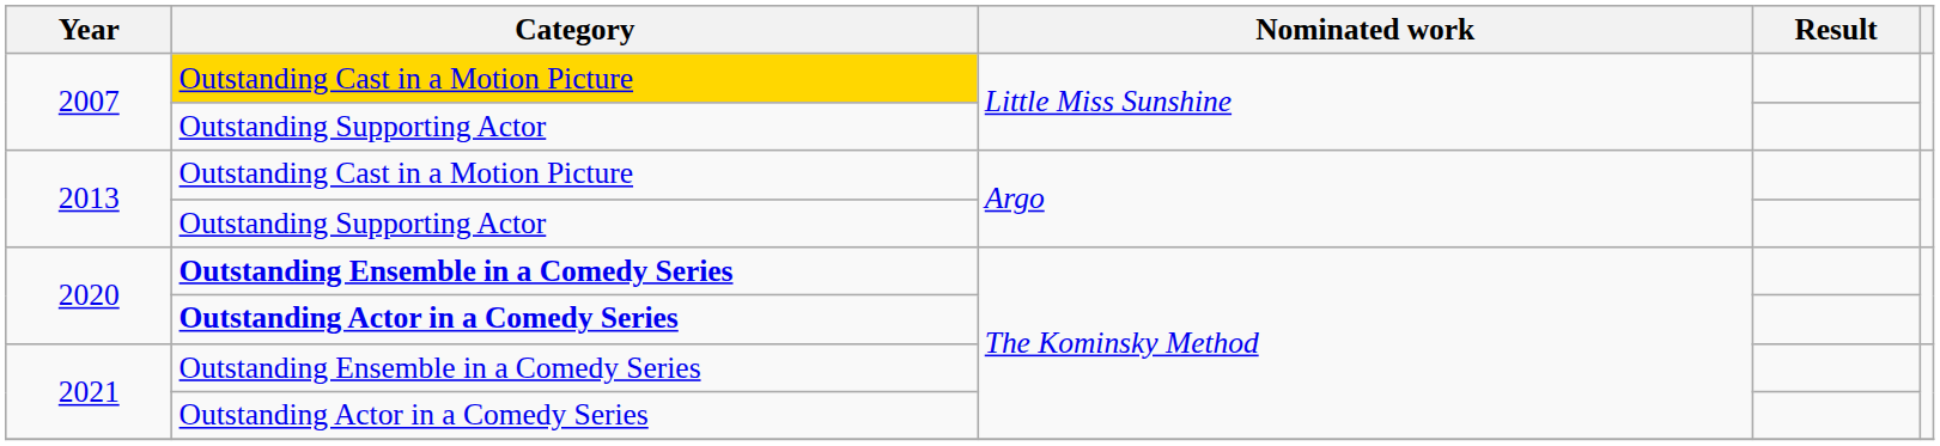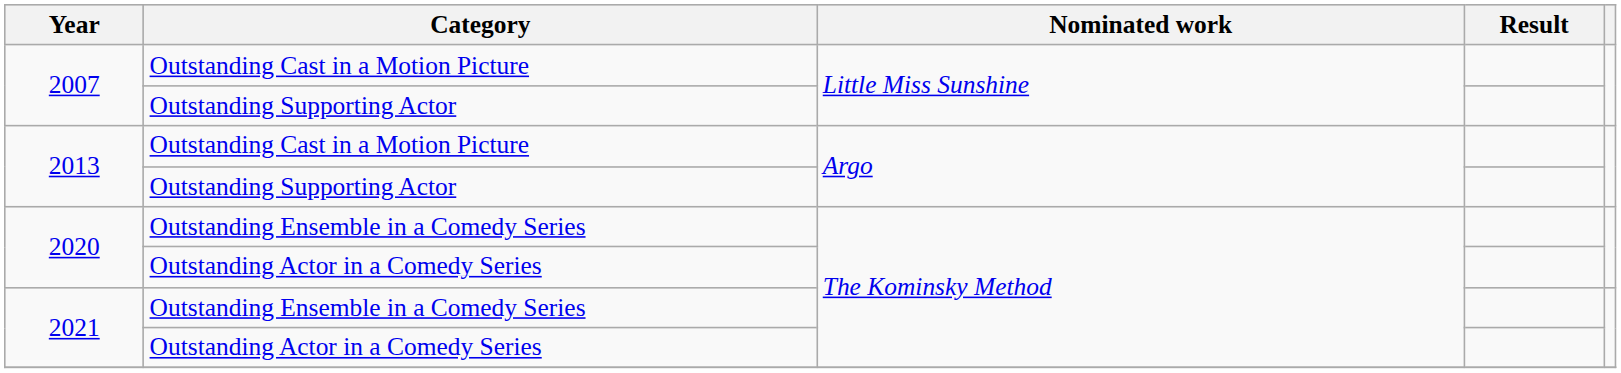2007 / Outstanding Cast in a Motion Picture | Category: gold background -> no background
2020 / Outstanding Ensemble in a Comedy Series | Category: bold -> normal
2020 / Outstanding Actor in a Comedy Series | Category: bold -> normal
